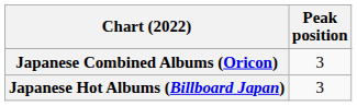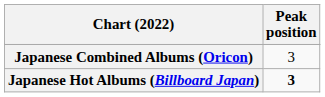Japanese Hot Albums (Billboard Japan) | Peak position: normal -> bold
